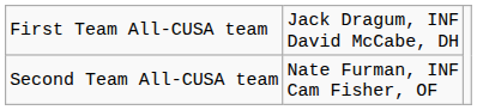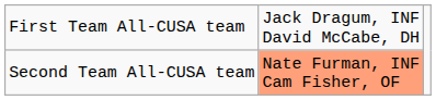row 2 | column 2: no background -> lightsalmon background
